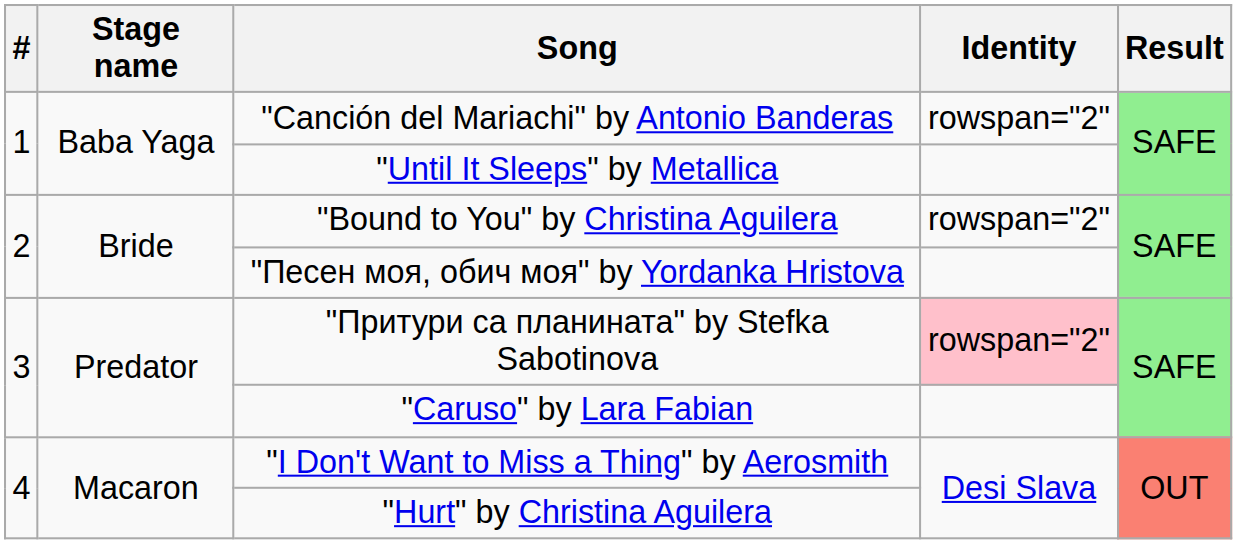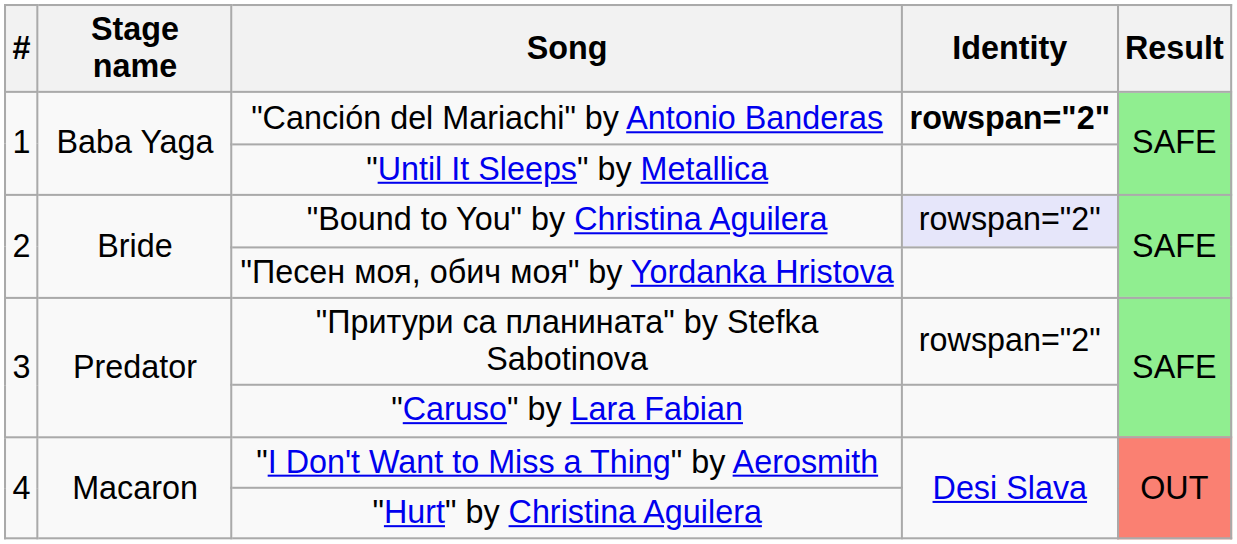"Canción del Mariachi" by Antonio Banderas | Identity: normal -> bold
"Bound to You" by Christina Aguilera | Identity: no background -> lavender background
"Притури са планината" by Stefka Sabotinova | Identity: pink background -> no background
